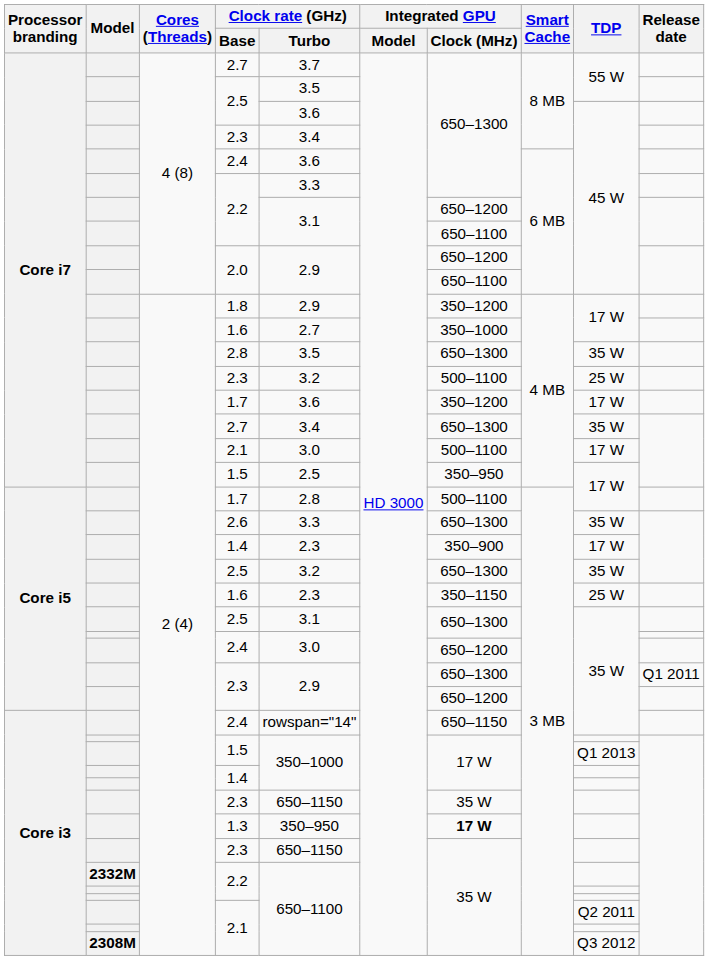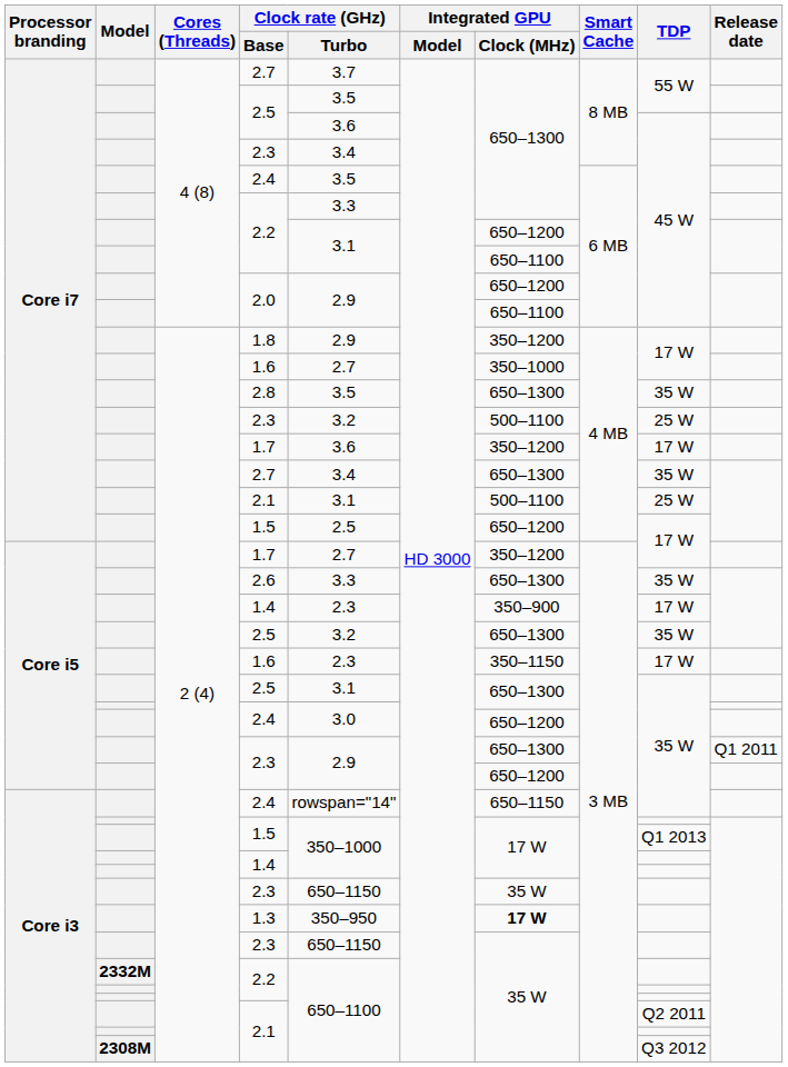Core i7 / 2.4 | Clock rate (GHz) / Turbo: 3.6 -> 3.5
Core i7 / 2.1 | Clock rate (GHz) / Turbo: 3.0 -> 3.1
Core i7 / 2.1 | TDP: 17 W -> 25 W
Core i7 / 1.5 | Integrated GPU / Clock (MHz): 350–950 -> 650–1200
Core i5 / 1.7 | Clock rate (GHz) / Turbo: 2.8 -> 2.7
Core i5 / 1.7 | Integrated GPU / Clock (MHz): 500–1100 -> 350–1200
Core i5 / 1.6 | TDP: 25 W -> 17 W
